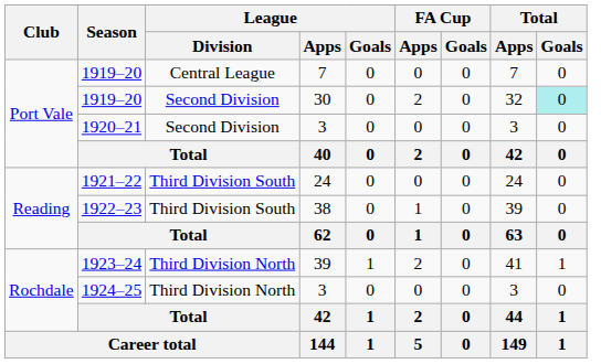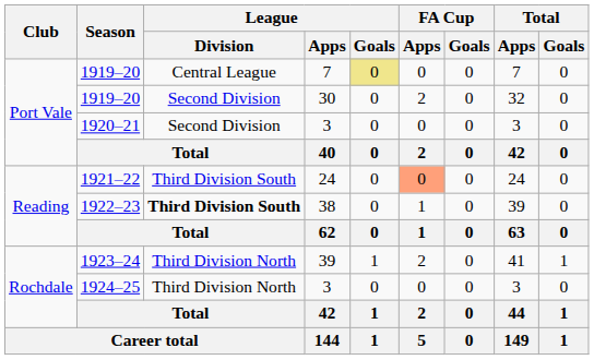1919–20 / 7 | League / Goals: no background -> khaki background
1919–20 / 30 | Total / Goals: paleturquoise background -> no background
1921–22 | FA Cup / Apps: no background -> lightsalmon background
1922–23 | League / Division: normal -> bold
